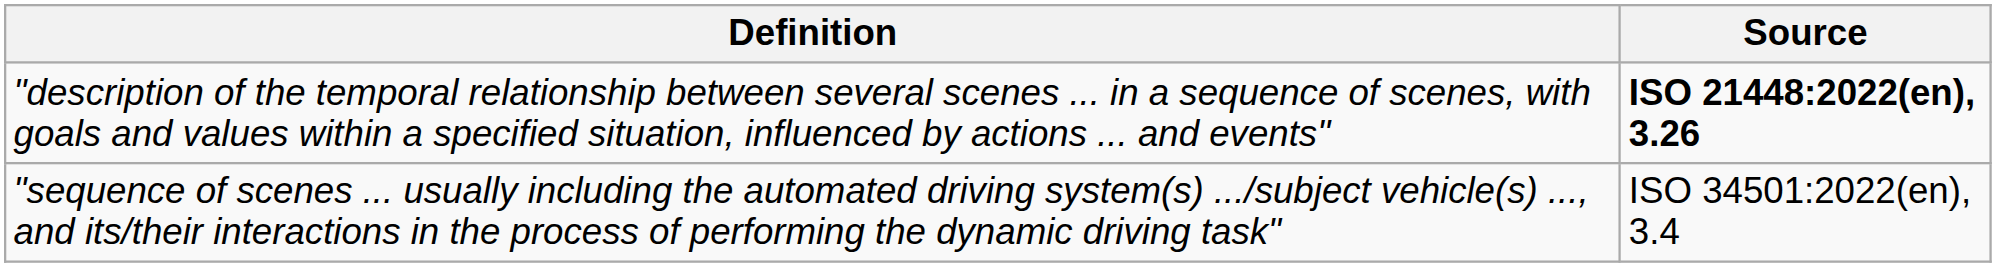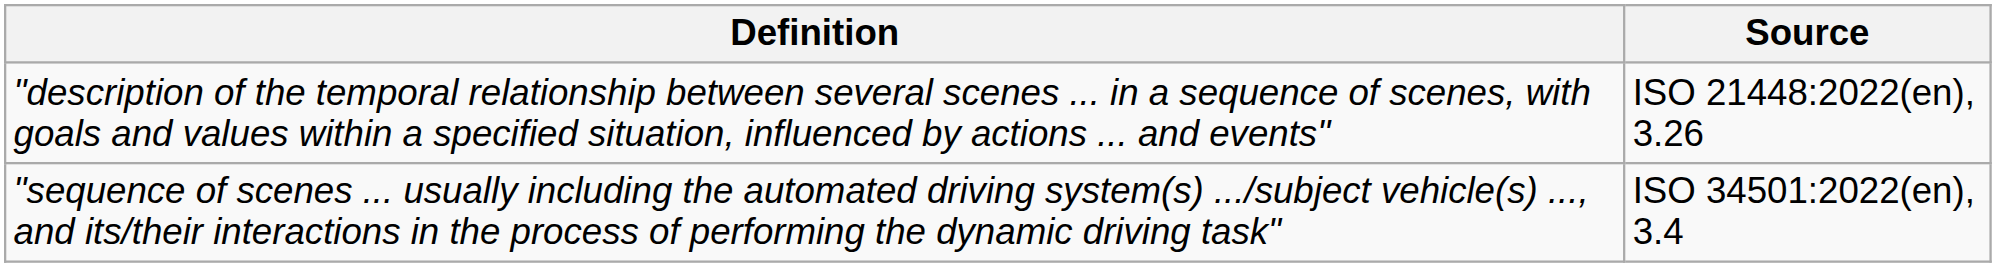row 2 | Source: bold -> normal
